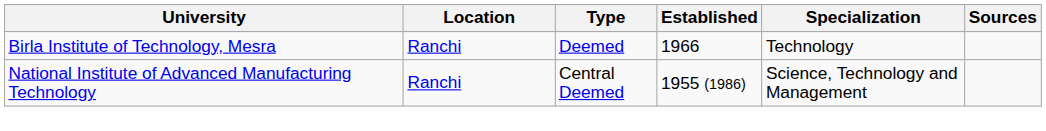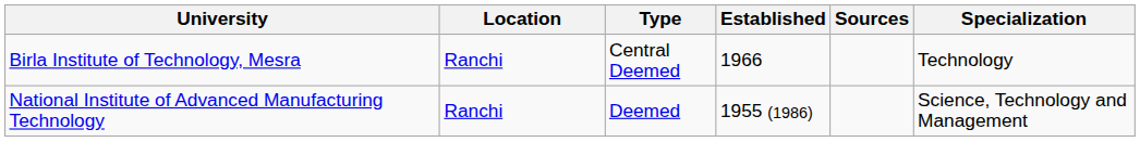columns swapped: Specialization <-> Sources
Birla Institute of Technology, Mesra | Type: Deemed -> Central Deemed
National Institute of Advanced Manufacturing Technology | Type: Central Deemed -> Deemed
